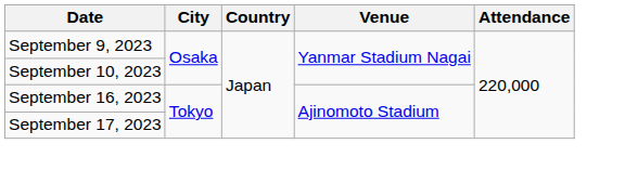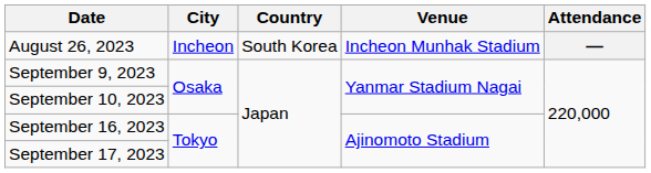+ row: August 26, 2023 | Incheon | South Korea | Incheon Munhak Stadium | —
